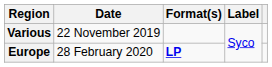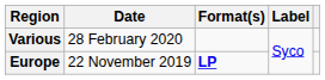Various | Date: 22 November 2019 -> 28 February 2020
Europe | Date: 28 February 2020 -> 22 November 2019
